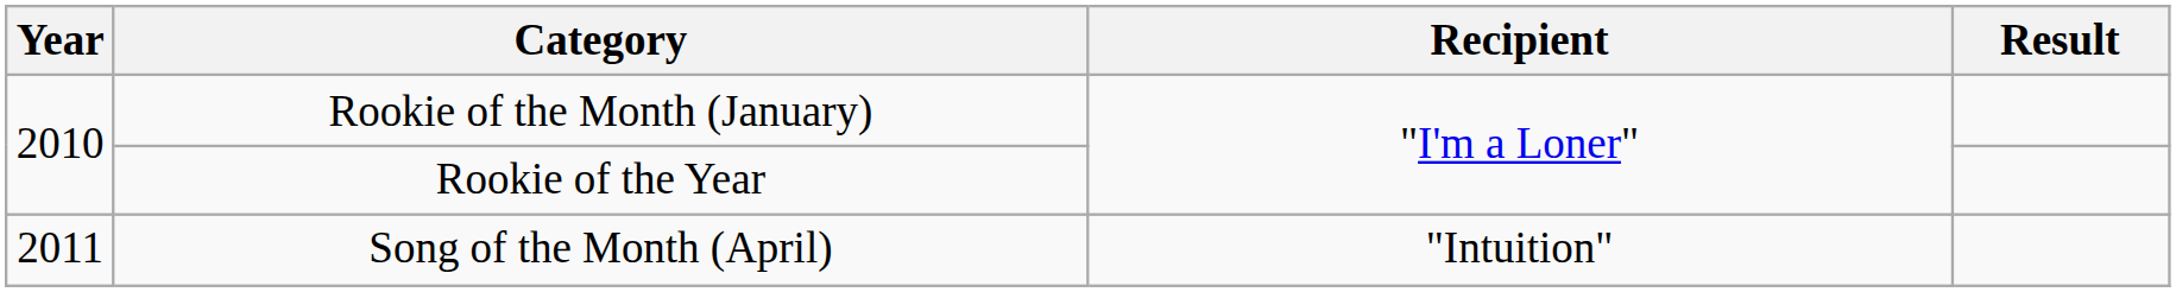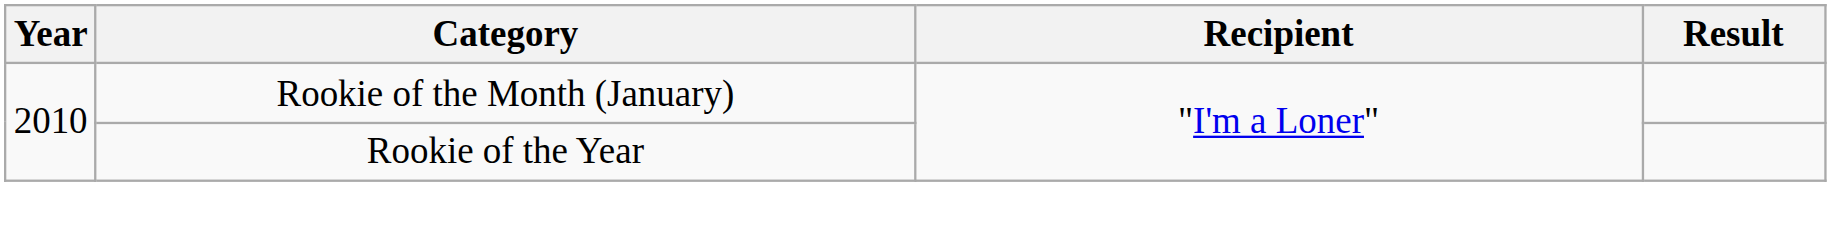- row: 2011 | Song of the Month (April) | "Intuition"
